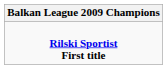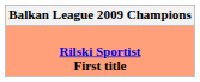row 2 | column 1: no background -> lightsalmon background
